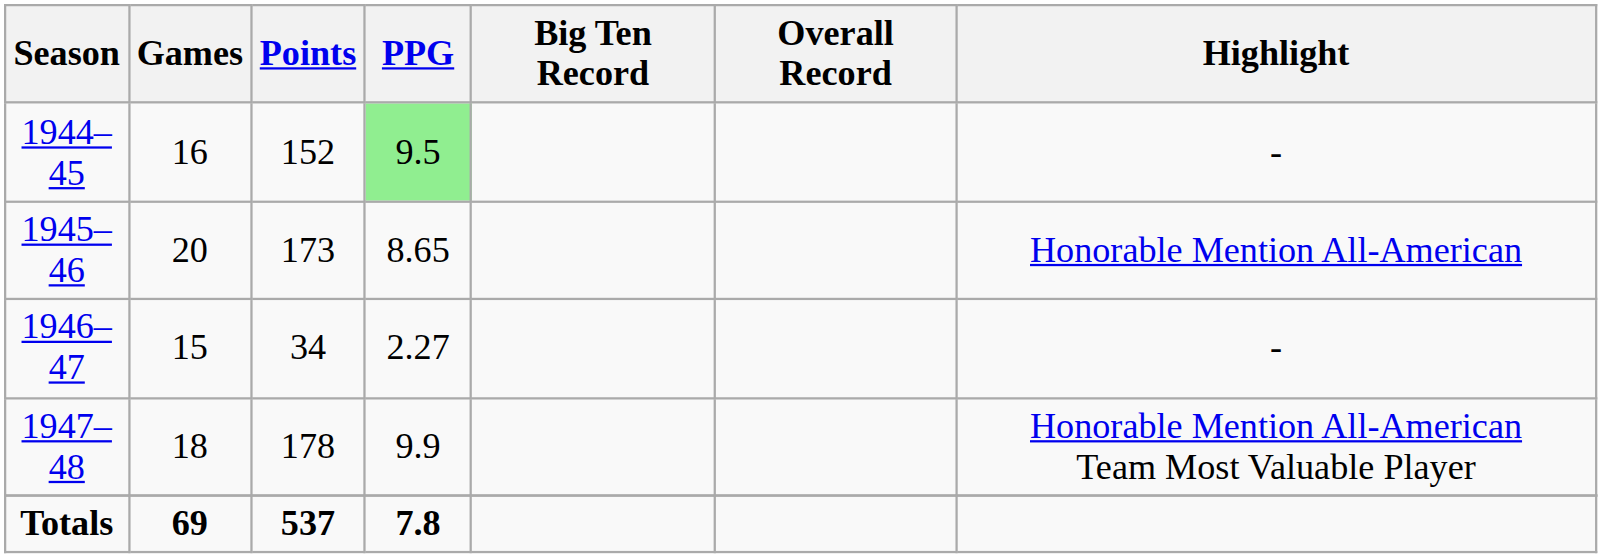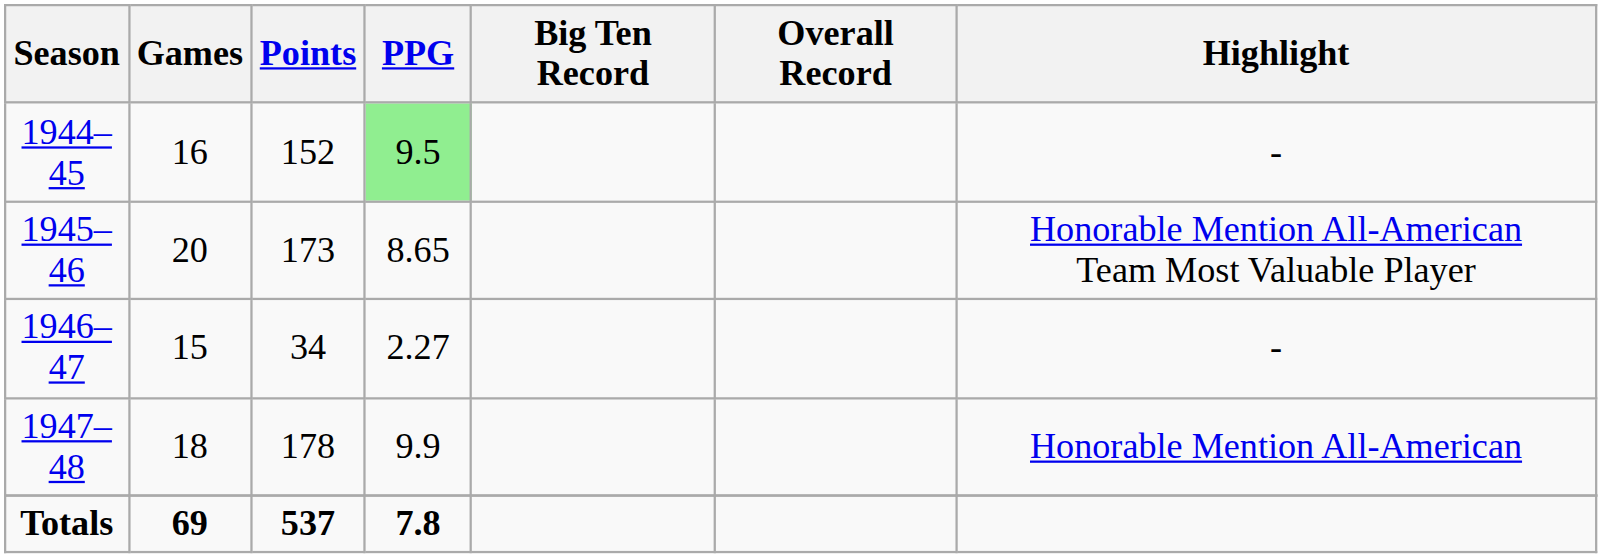1945–46 | Highlight: Honorable Mention All-American -> Honorable Mention All-American Team Most Valuable Player
1947–48 | Highlight: Honorable Mention All-American Team Most Valuable Player -> Honorable Mention All-American
